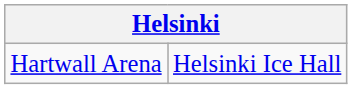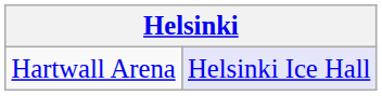Hartwall Arena | column 2: no background -> lavender background
